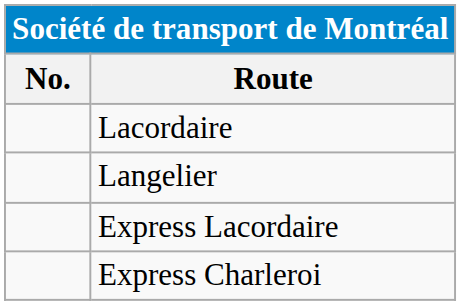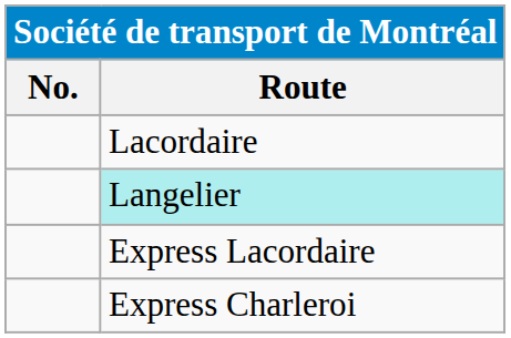Langelier | Route: no background -> paleturquoise background
